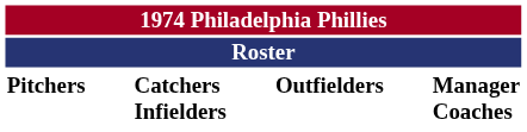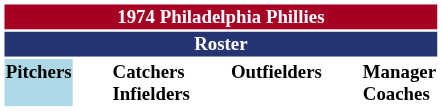Pitchers | column 1: no background -> lightblue background
